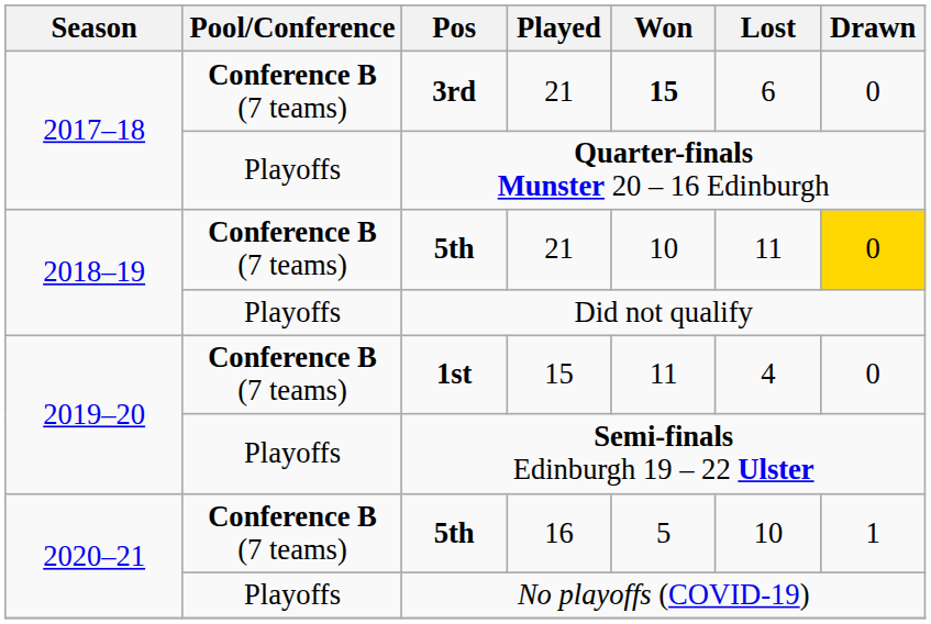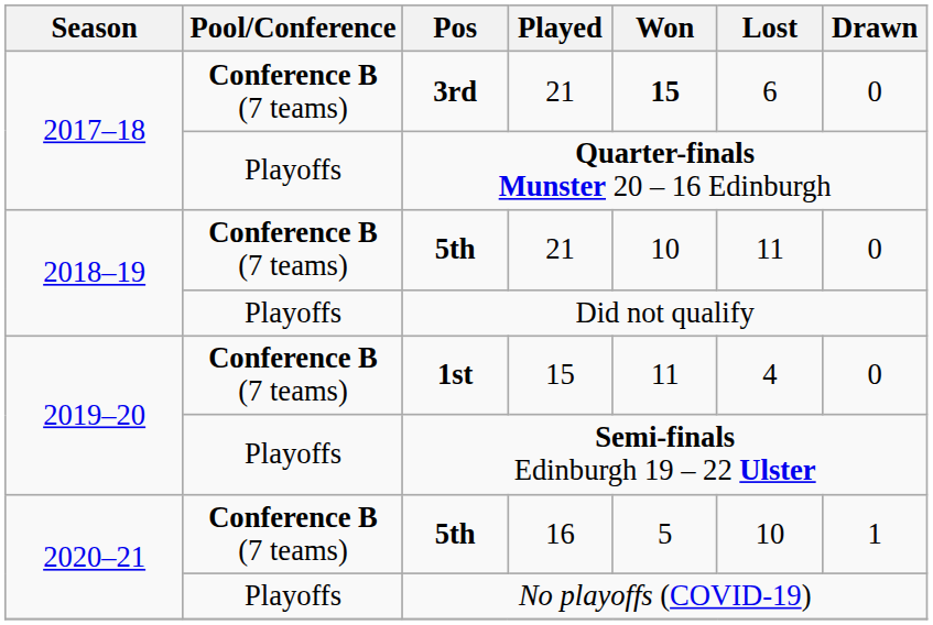5th / 21 | Drawn: gold background -> no background
